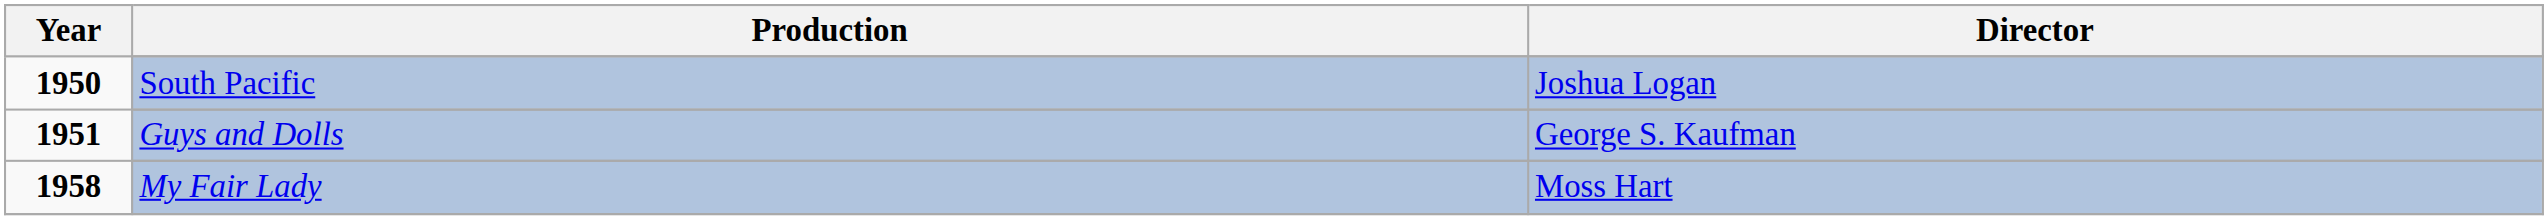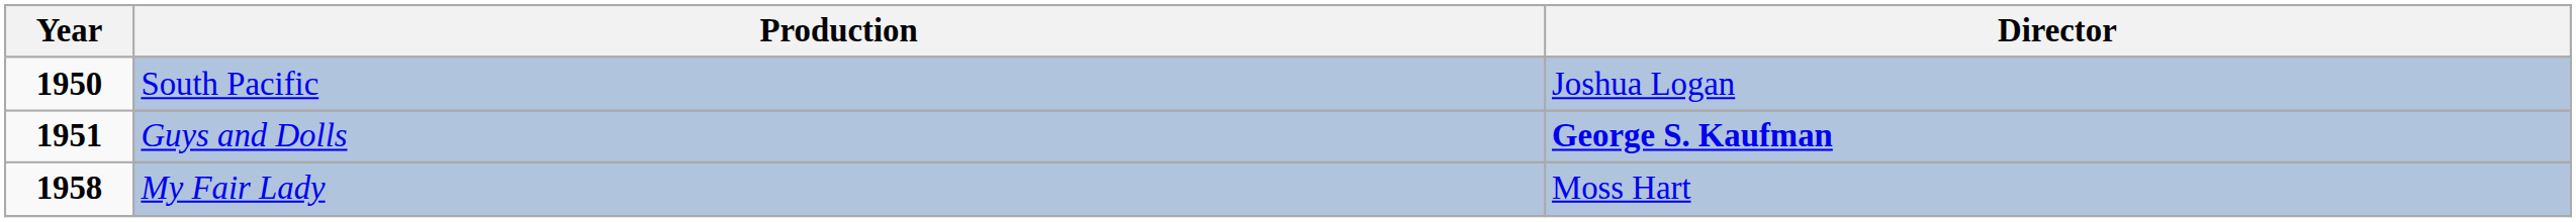Guys and Dolls | Director: normal -> bold
